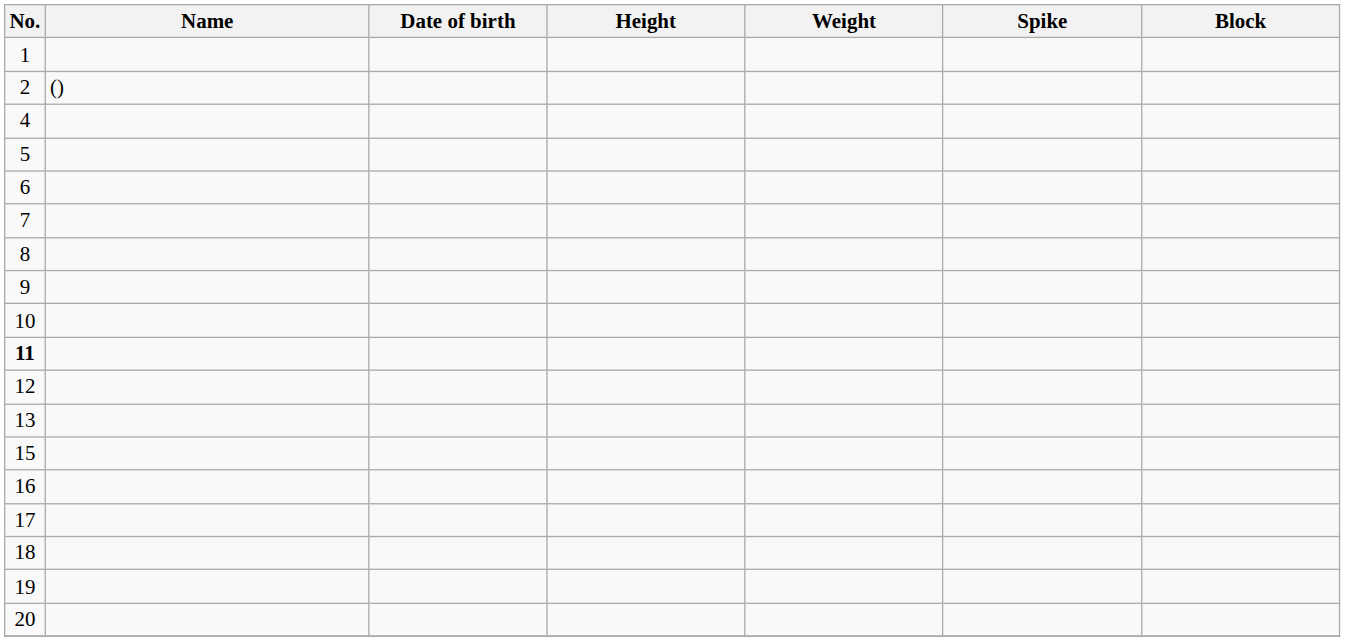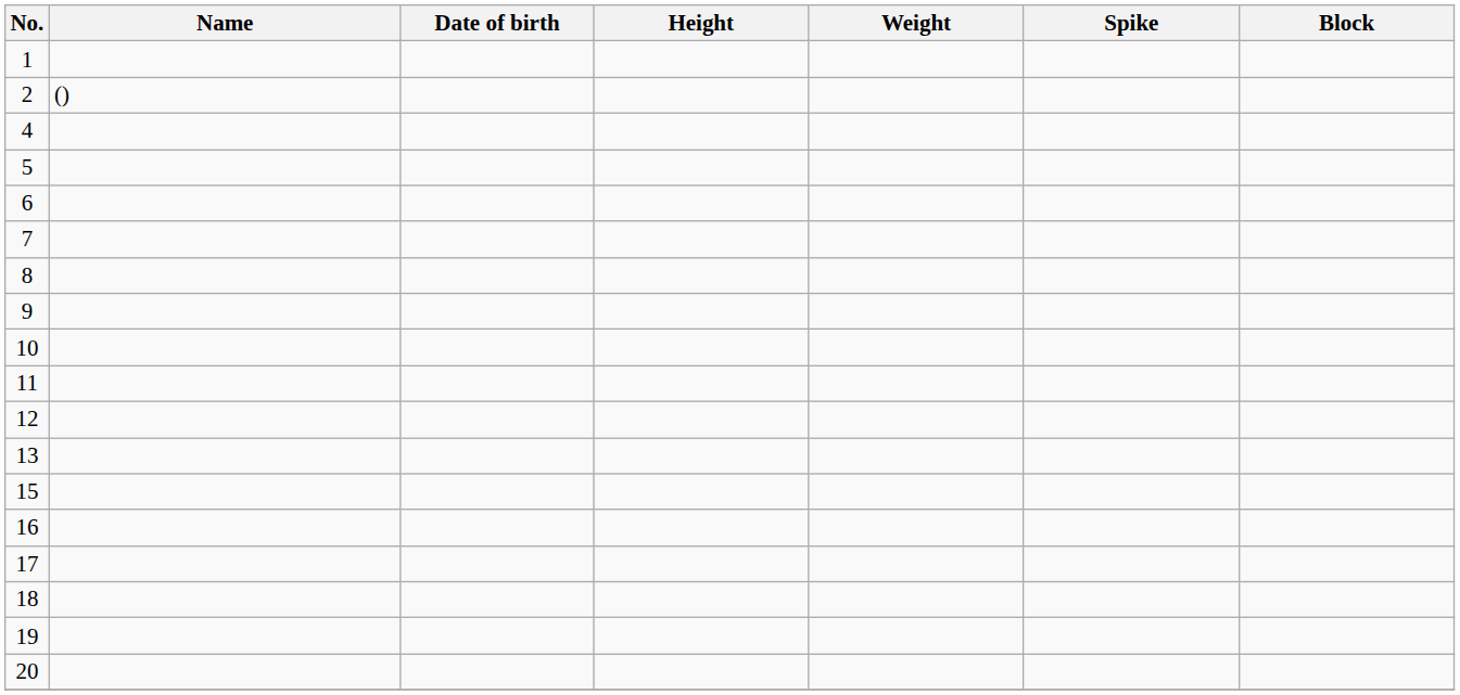11 | No.: bold -> normal
